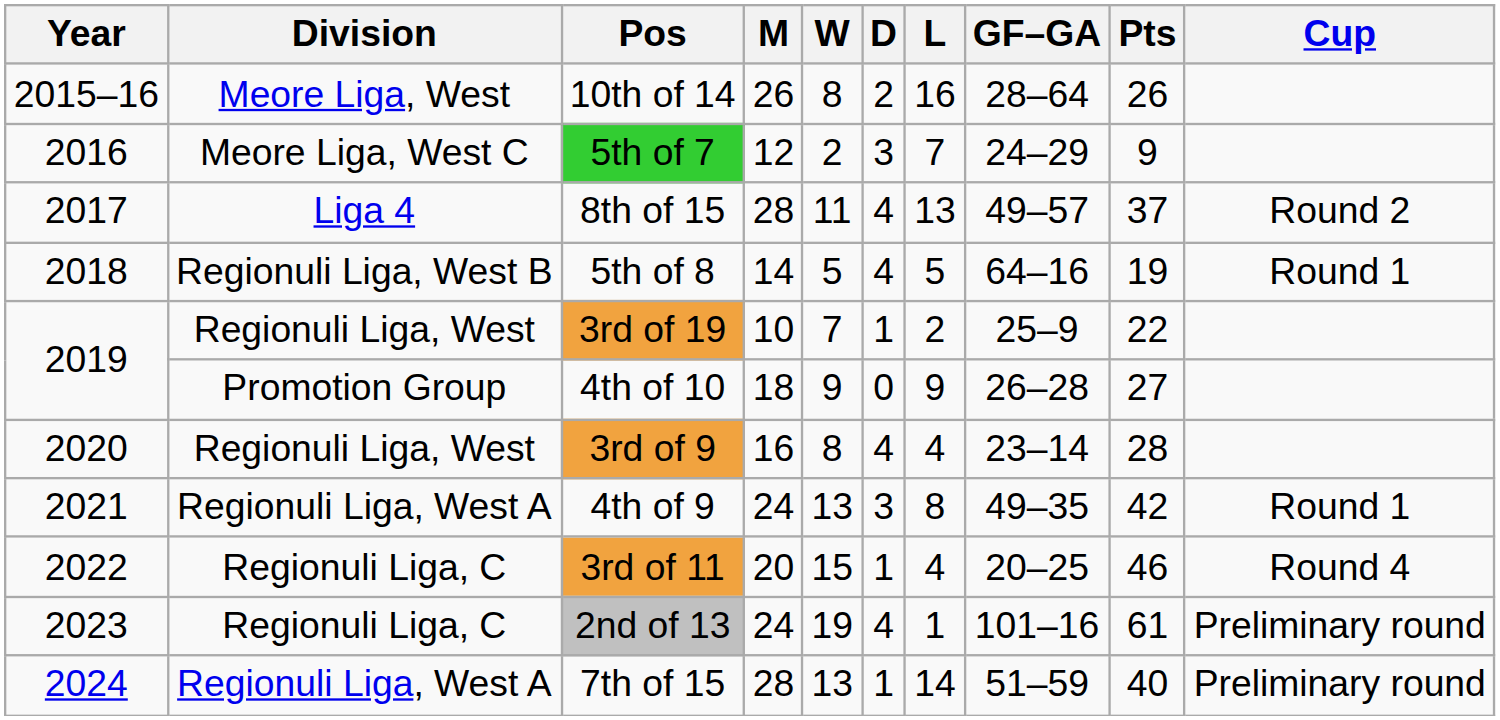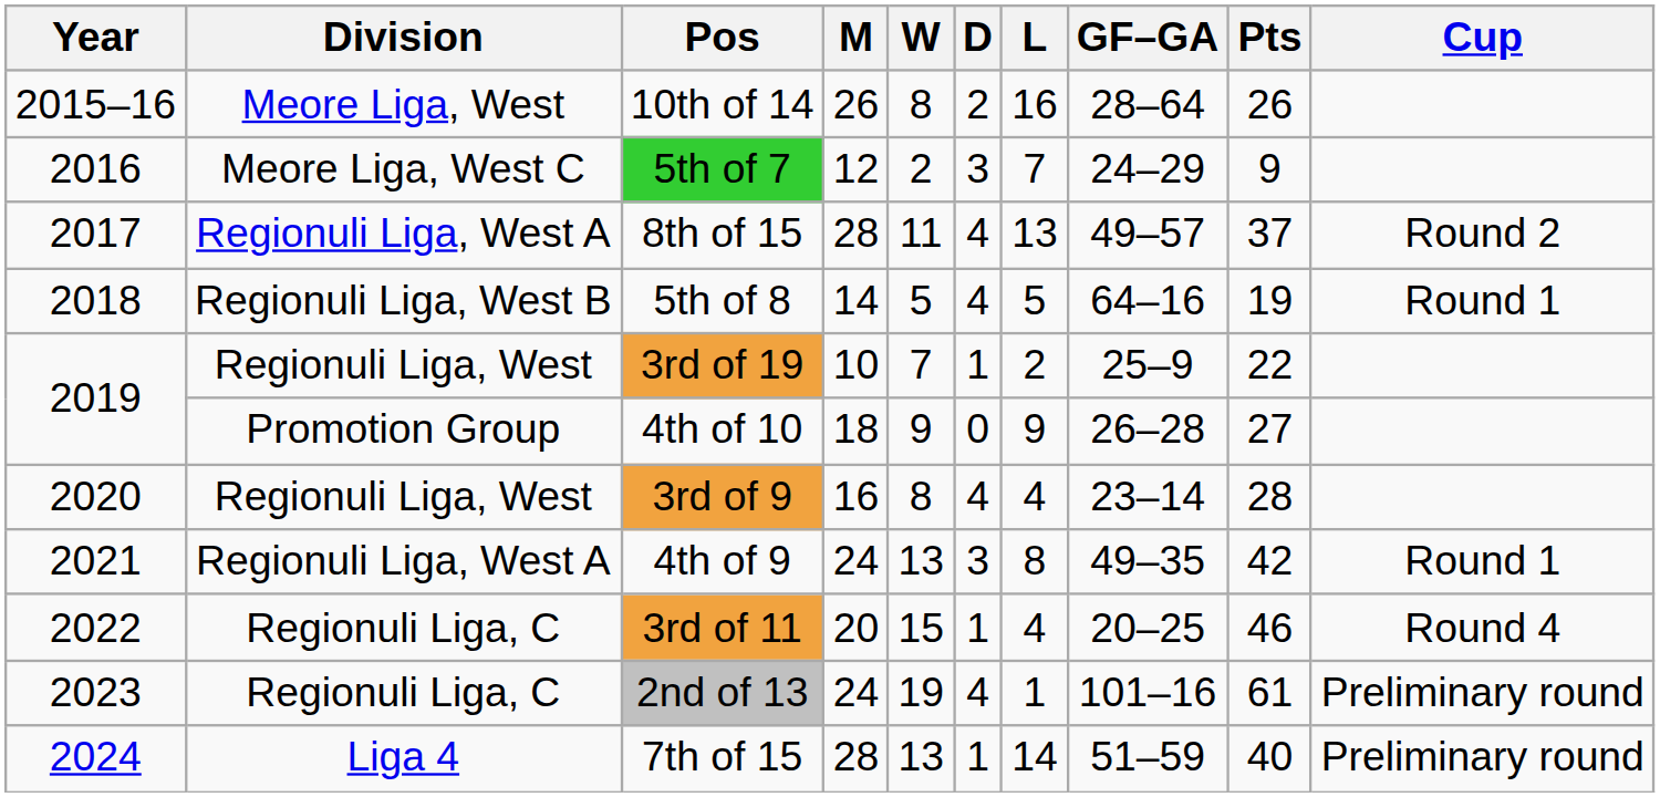8th of 15 | Division: Liga 4 -> Regionuli Liga, West A
7th of 15 | Division: Regionuli Liga, West A -> Liga 4
